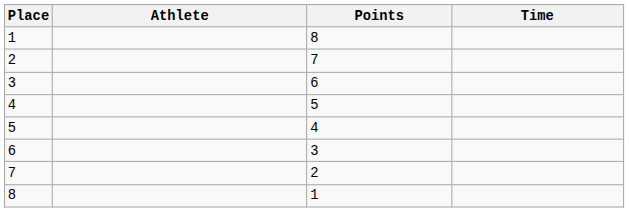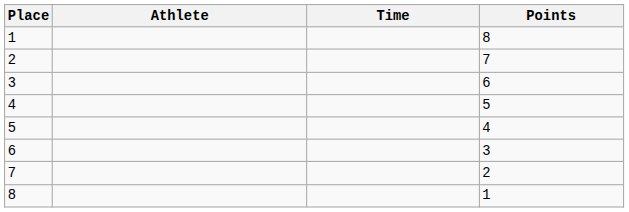columns swapped: Time <-> Points
